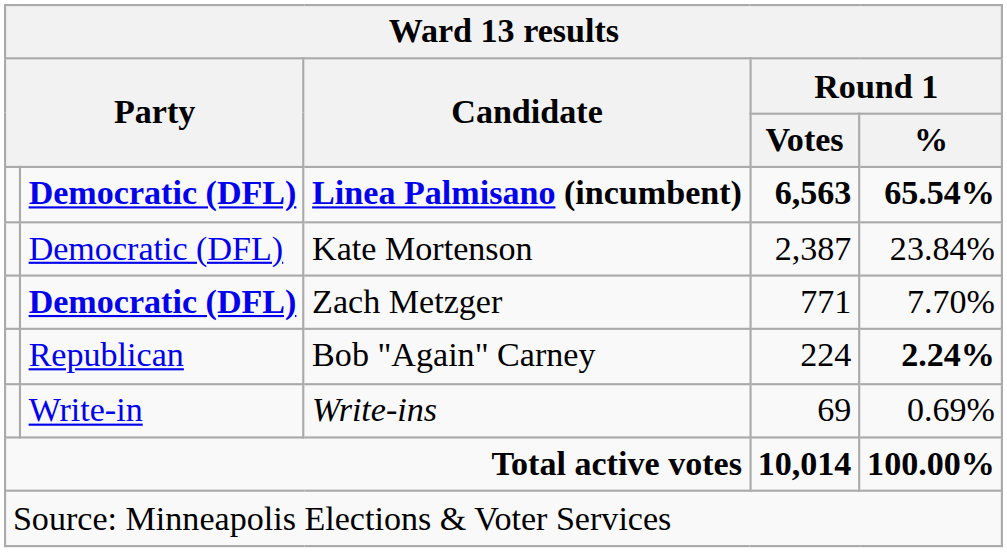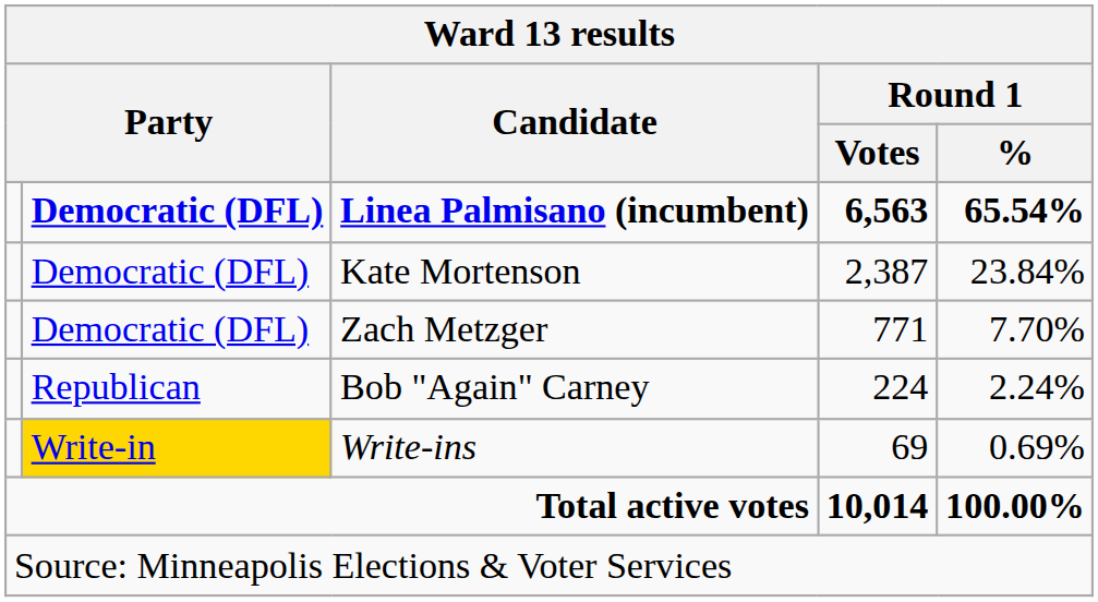Zach Metzger | column 2: bold -> normal
Bob "Again" Carney | Ward 13 results / Round 1 / %: bold -> normal
Write-ins | column 2: no background -> gold background
